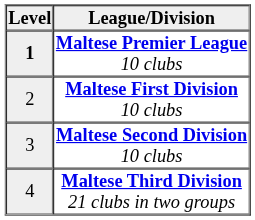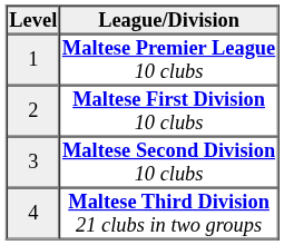Maltese Premier League 10 clubs | Level: bold -> normal
